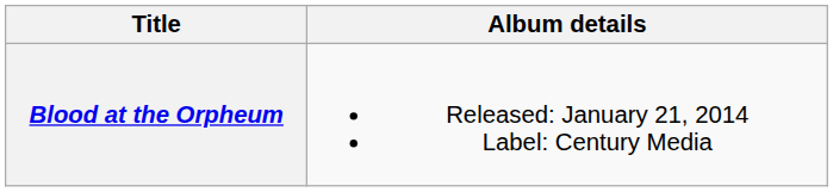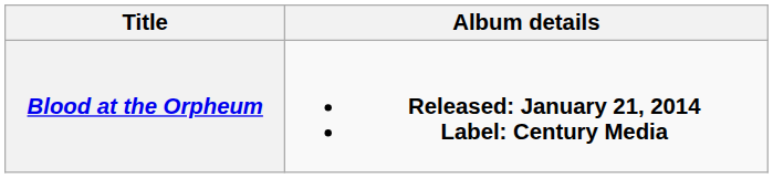Blood at the Orpheum | Album details: normal -> bold
